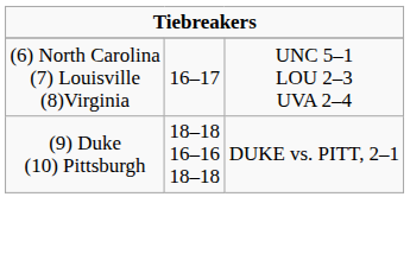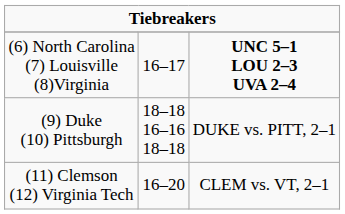(6) North Carolina (7) Louisville (8)Virginia | column 3: normal -> bold
+ row: (11) Clemson (12) Virginia Tech | 16–20 | CLEM vs. VT, 2–1
